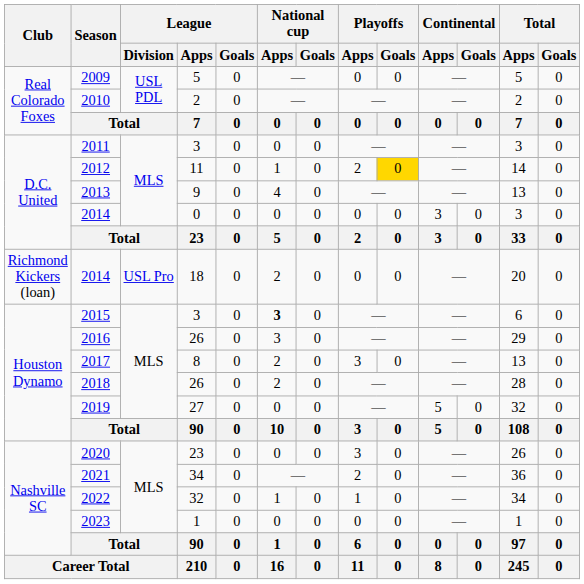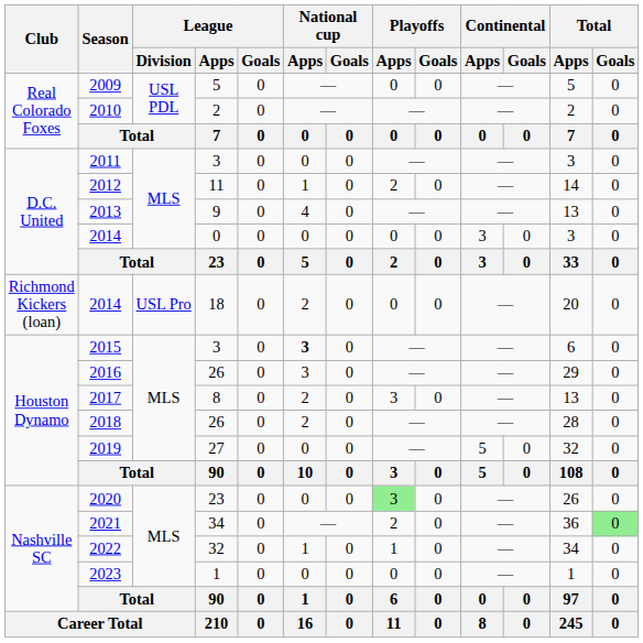2012 | Playoffs / Goals: gold background -> no background
2020 | Playoffs / Apps: no background -> lightgreen background
2021 | Total / Goals: no background -> lightgreen background
